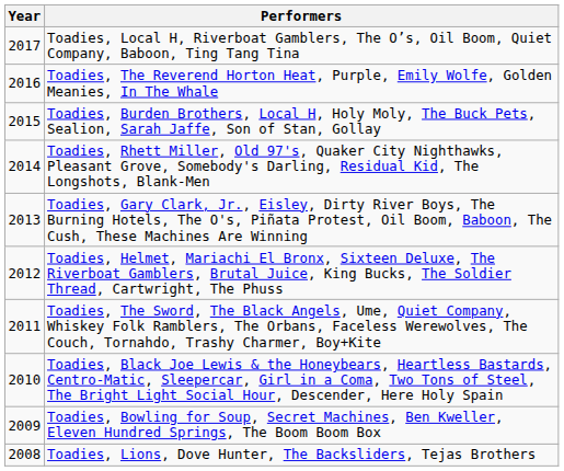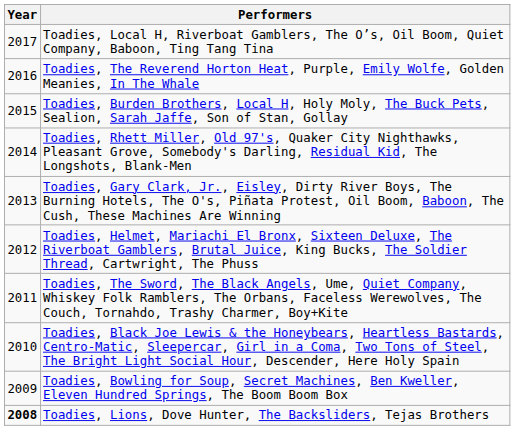Toadies, Lions, Dove Hunter, The Backsliders, Tejas Brothers | Year: normal -> bold
